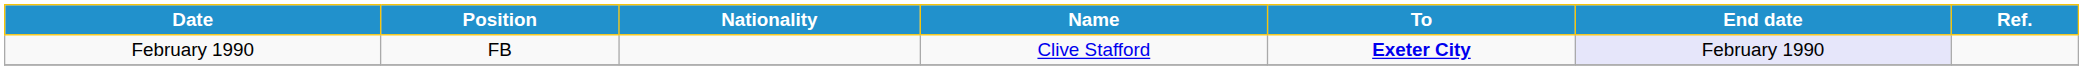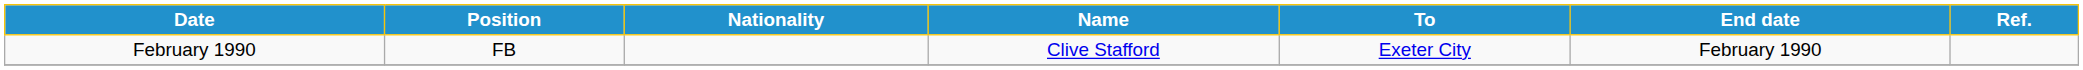row 2 | To: bold -> normal
row 2 | End date: lavender background -> no background
